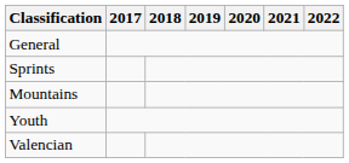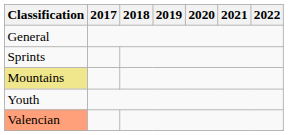Mountains | Classification: no background -> khaki background
Valencian | Classification: no background -> lightsalmon background
